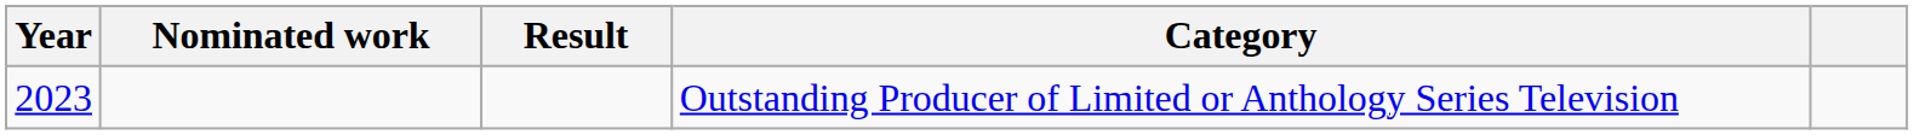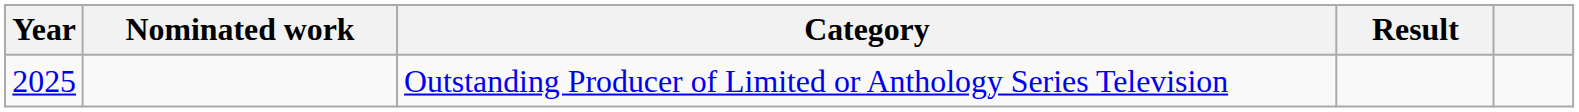columns swapped: Category <-> Result
row 2 | Year: 2023 -> 2025
